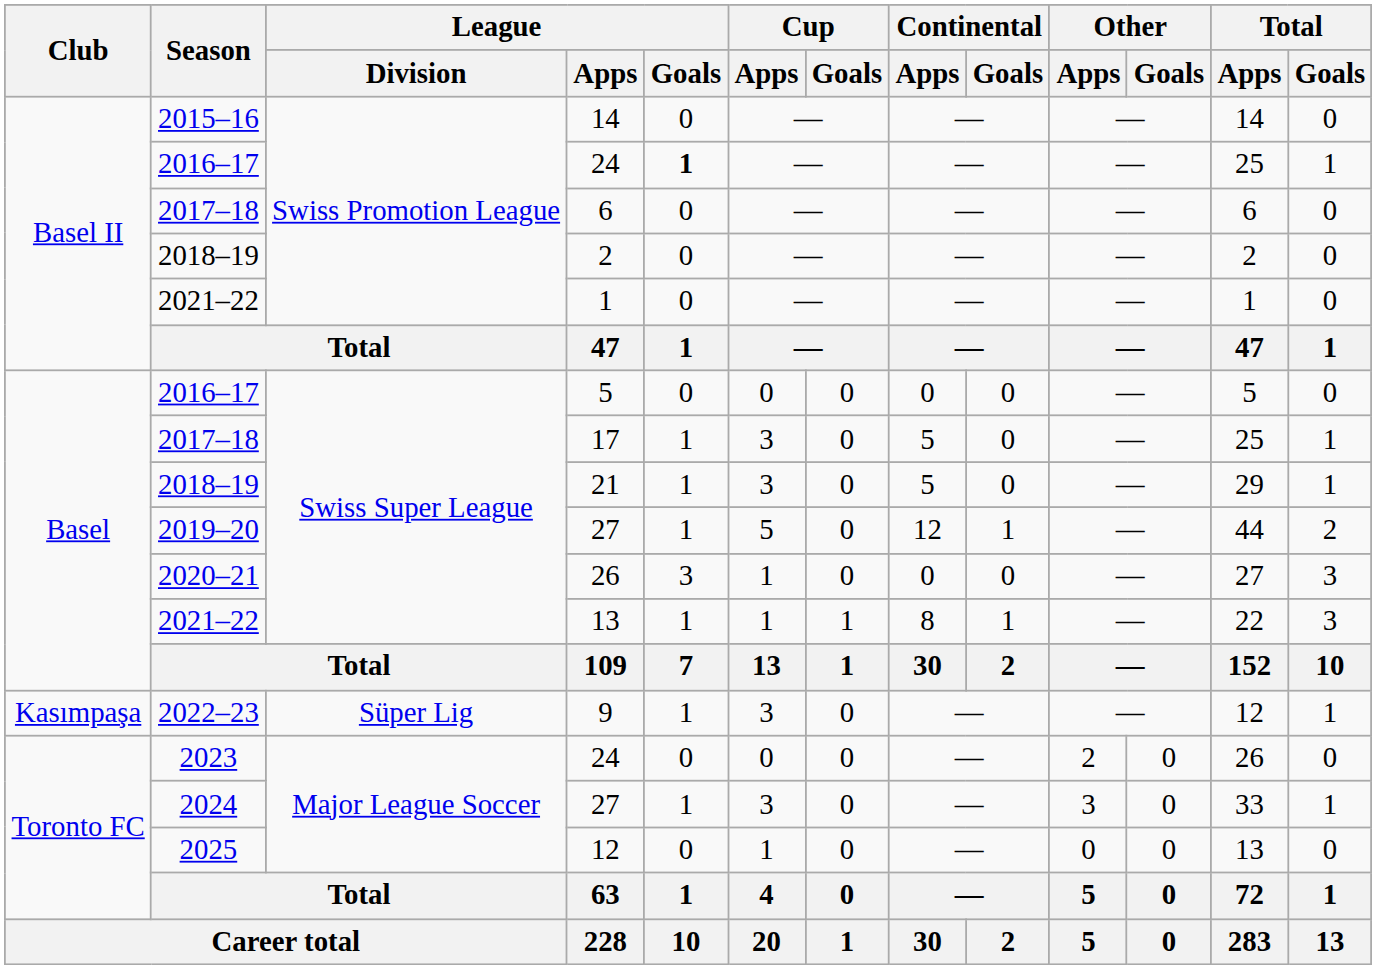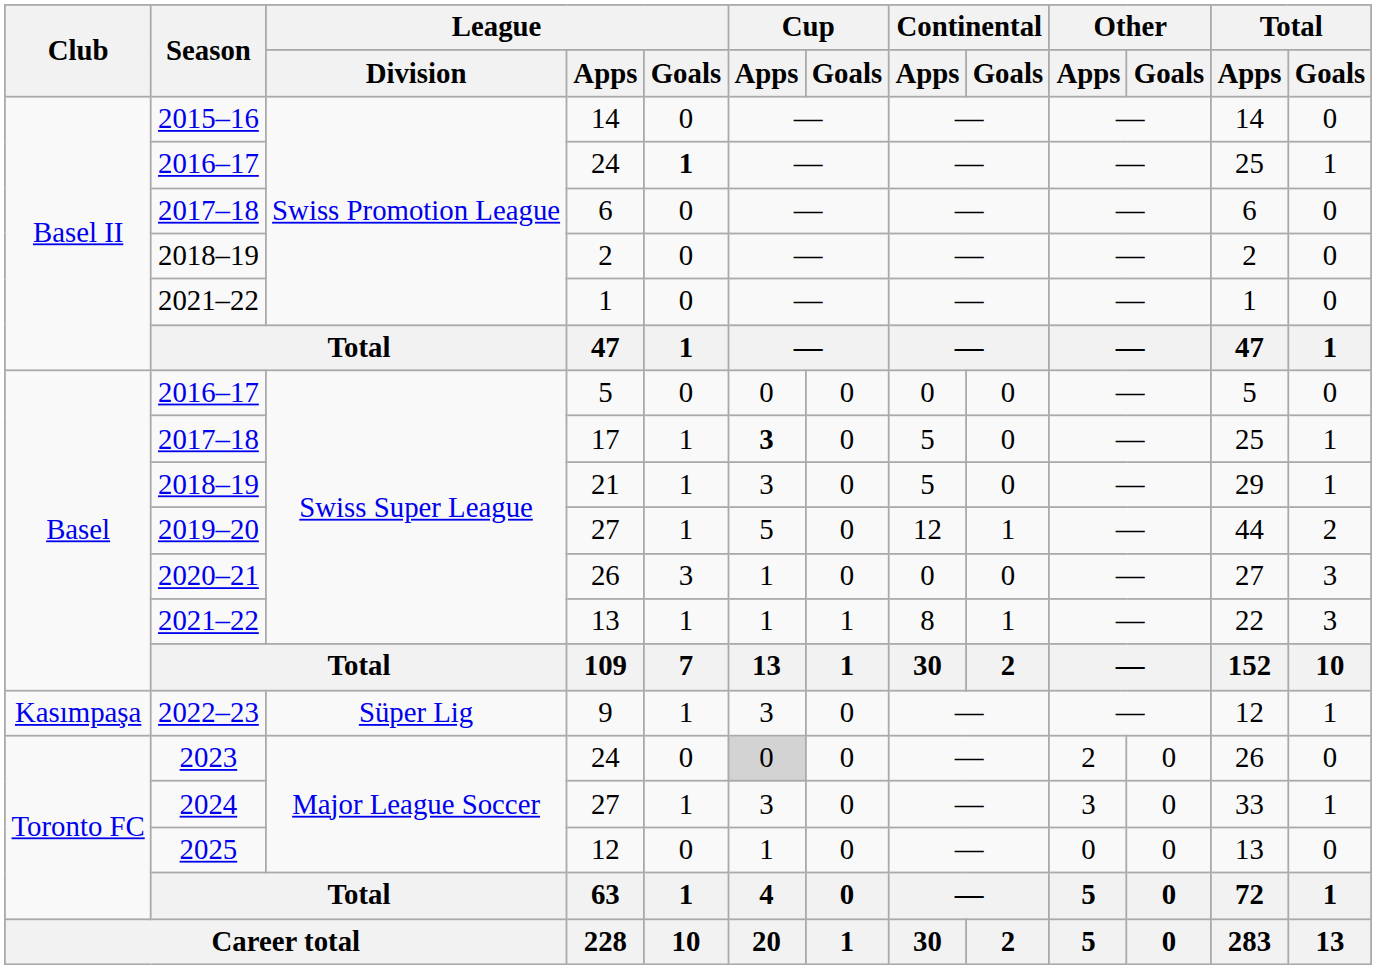17 | Cup / Apps: normal -> bold
2023 / 24 | Cup / Apps: no background -> lightgrey background
